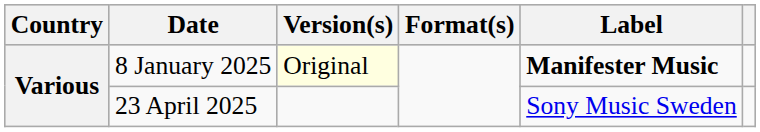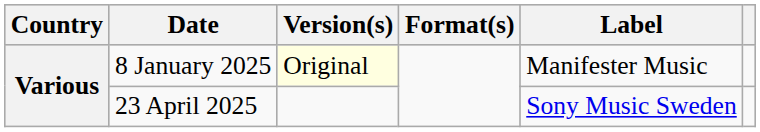8 January 2025 | Label: bold -> normal
